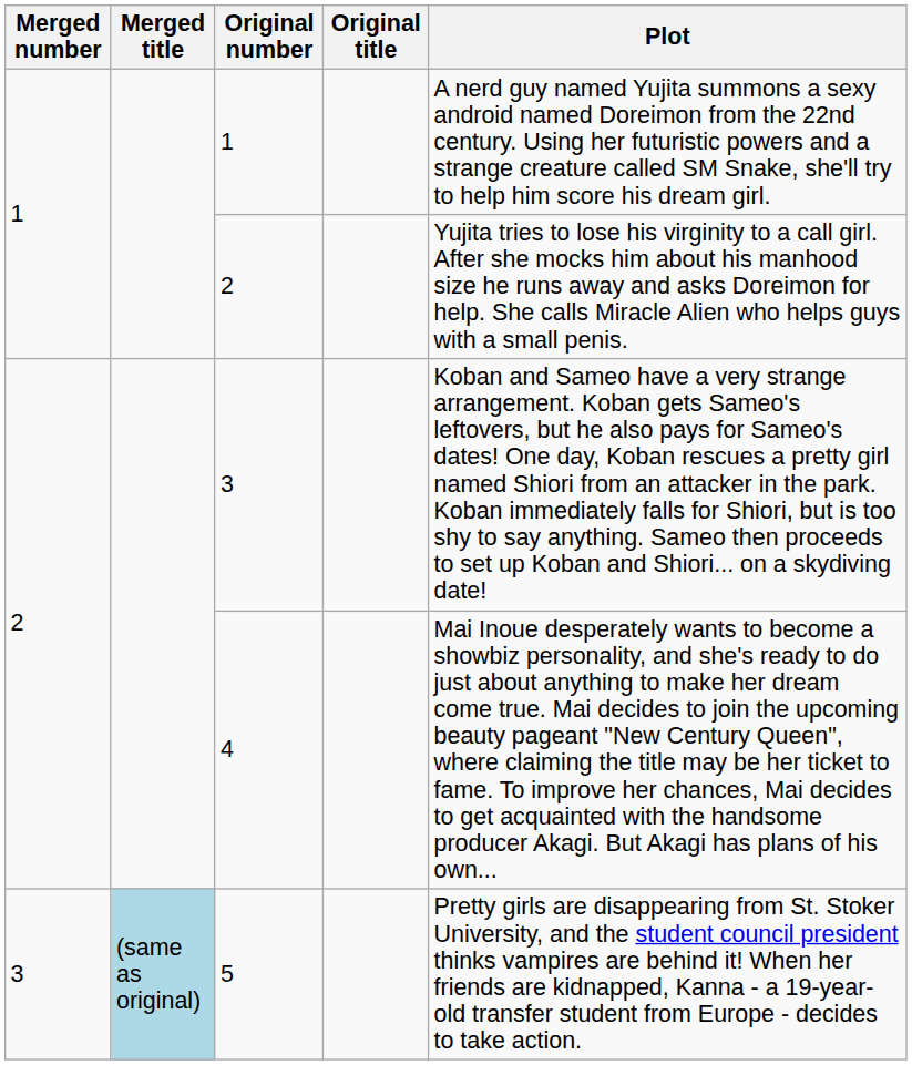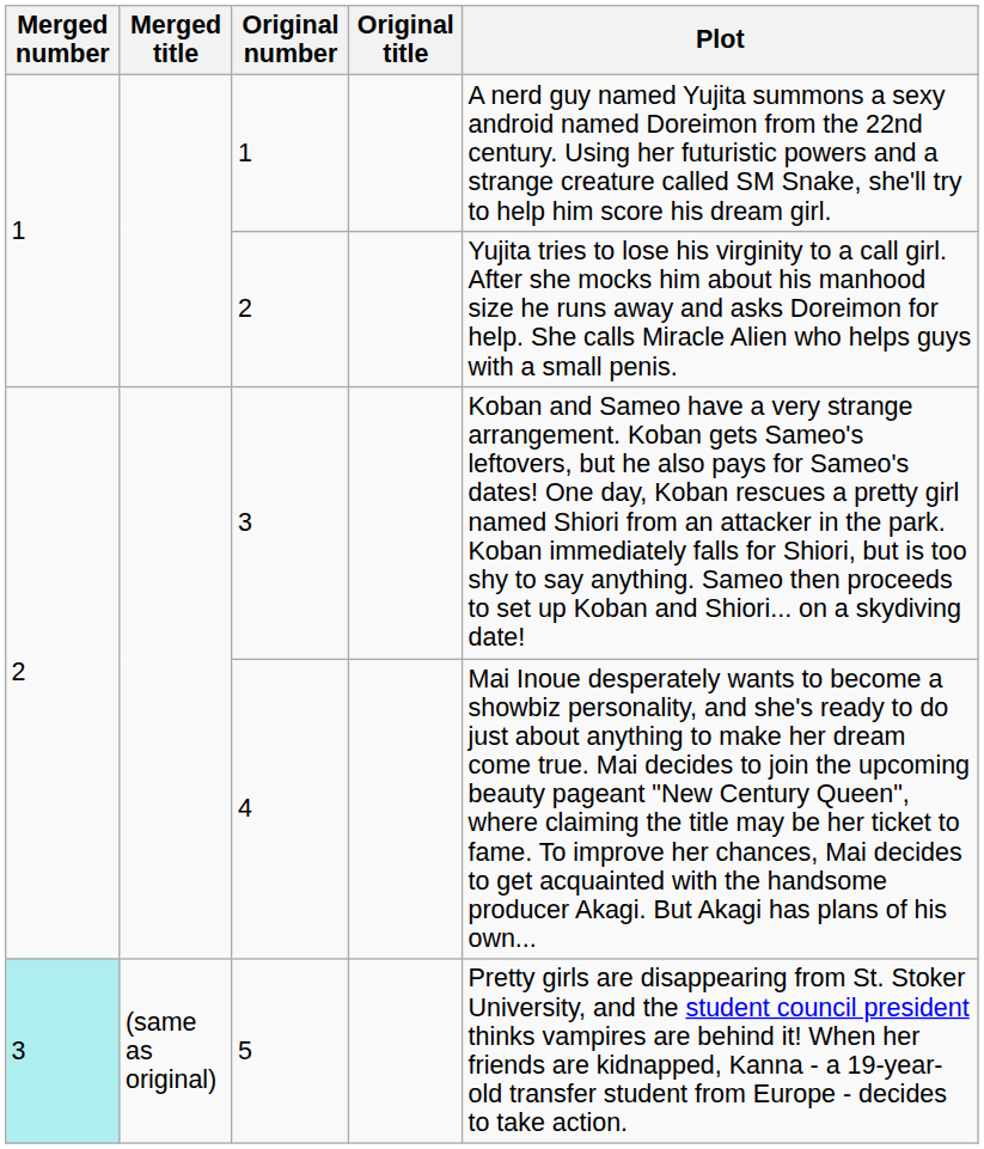5 | Merged number: no background -> paleturquoise background
5 | Merged title: lightblue background -> no background
